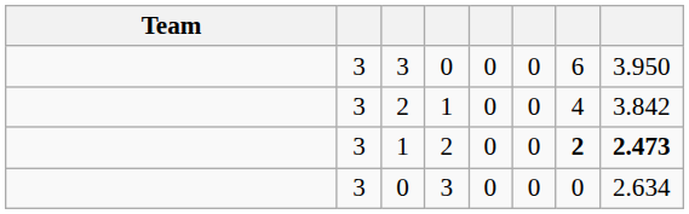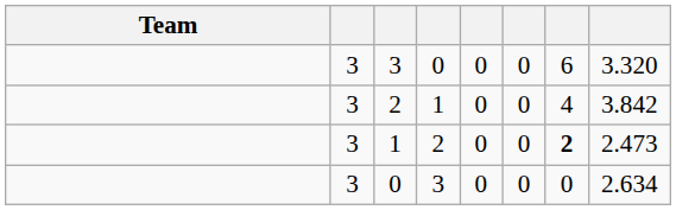row 2 | column 8: 3.950 -> 3.320
row 4 | column 8: bold -> normal
